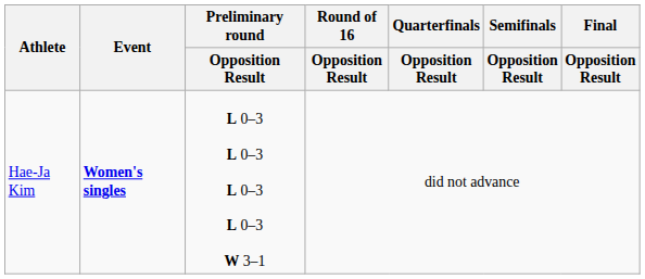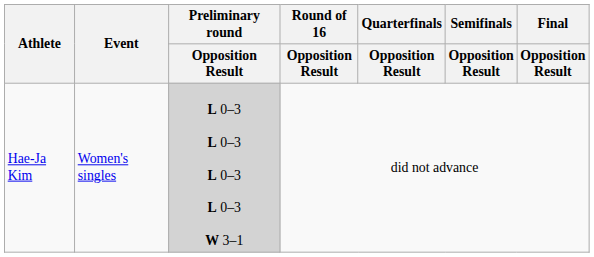Hae-Ja Kim | Event: bold -> normal
Hae-Ja Kim | Preliminary round / Opposition Result: no background -> lightgrey background
